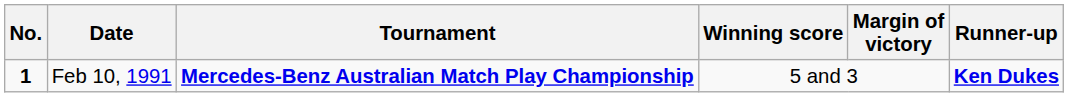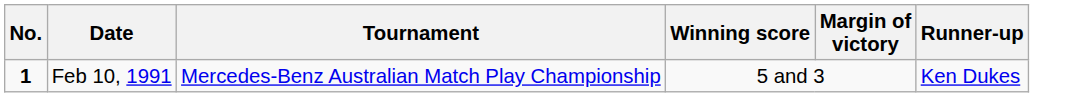Feb 10, 1991 | Tournament: bold -> normal
Feb 10, 1991 | Runner-up: bold -> normal
